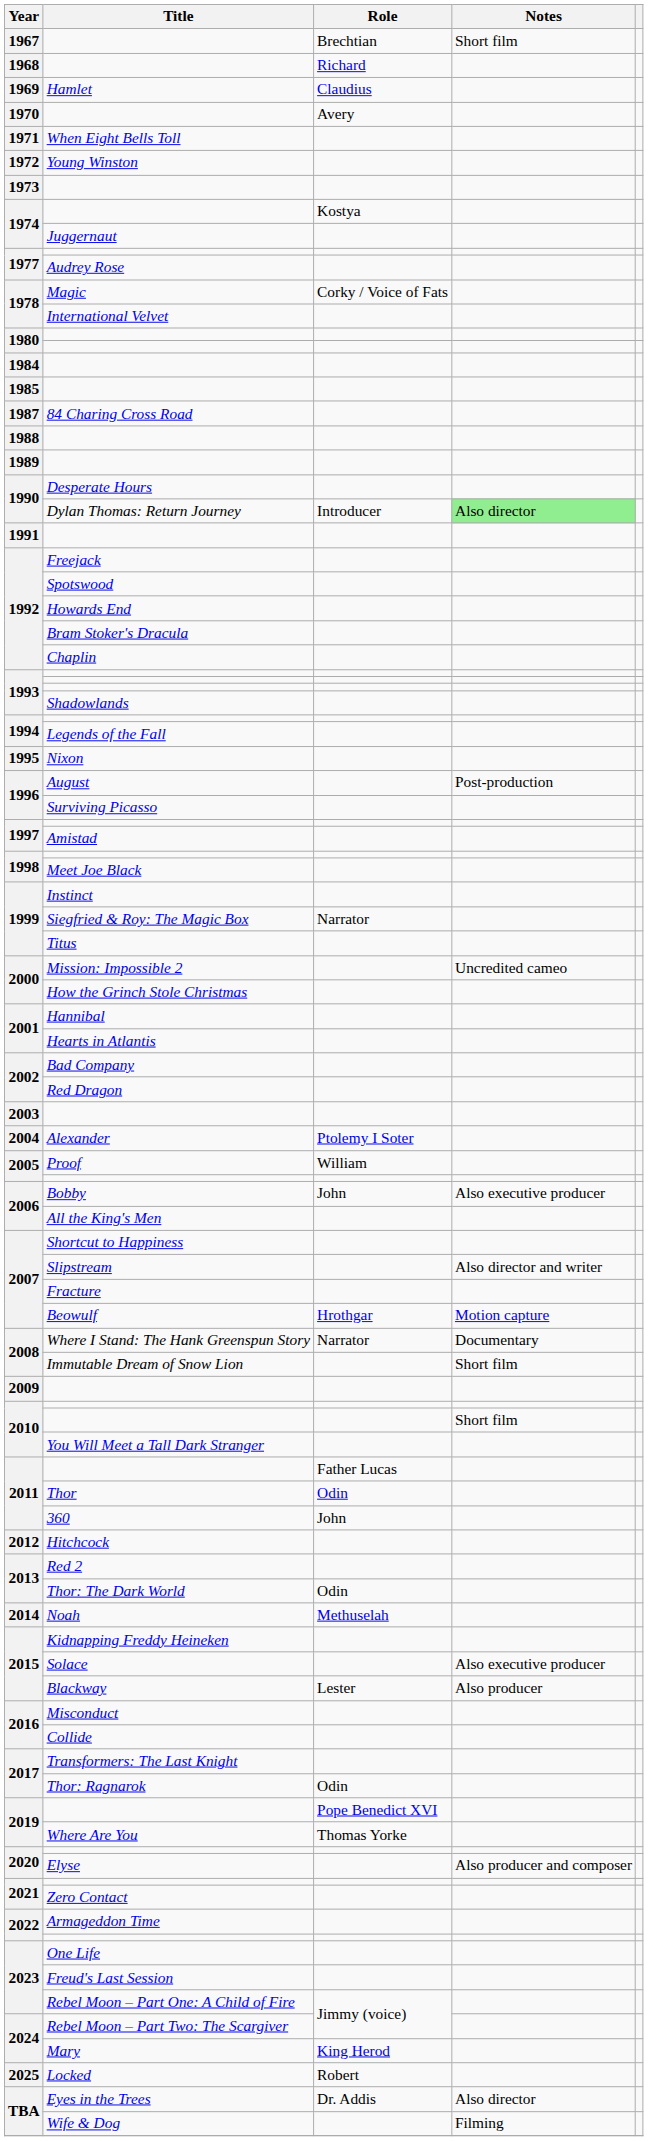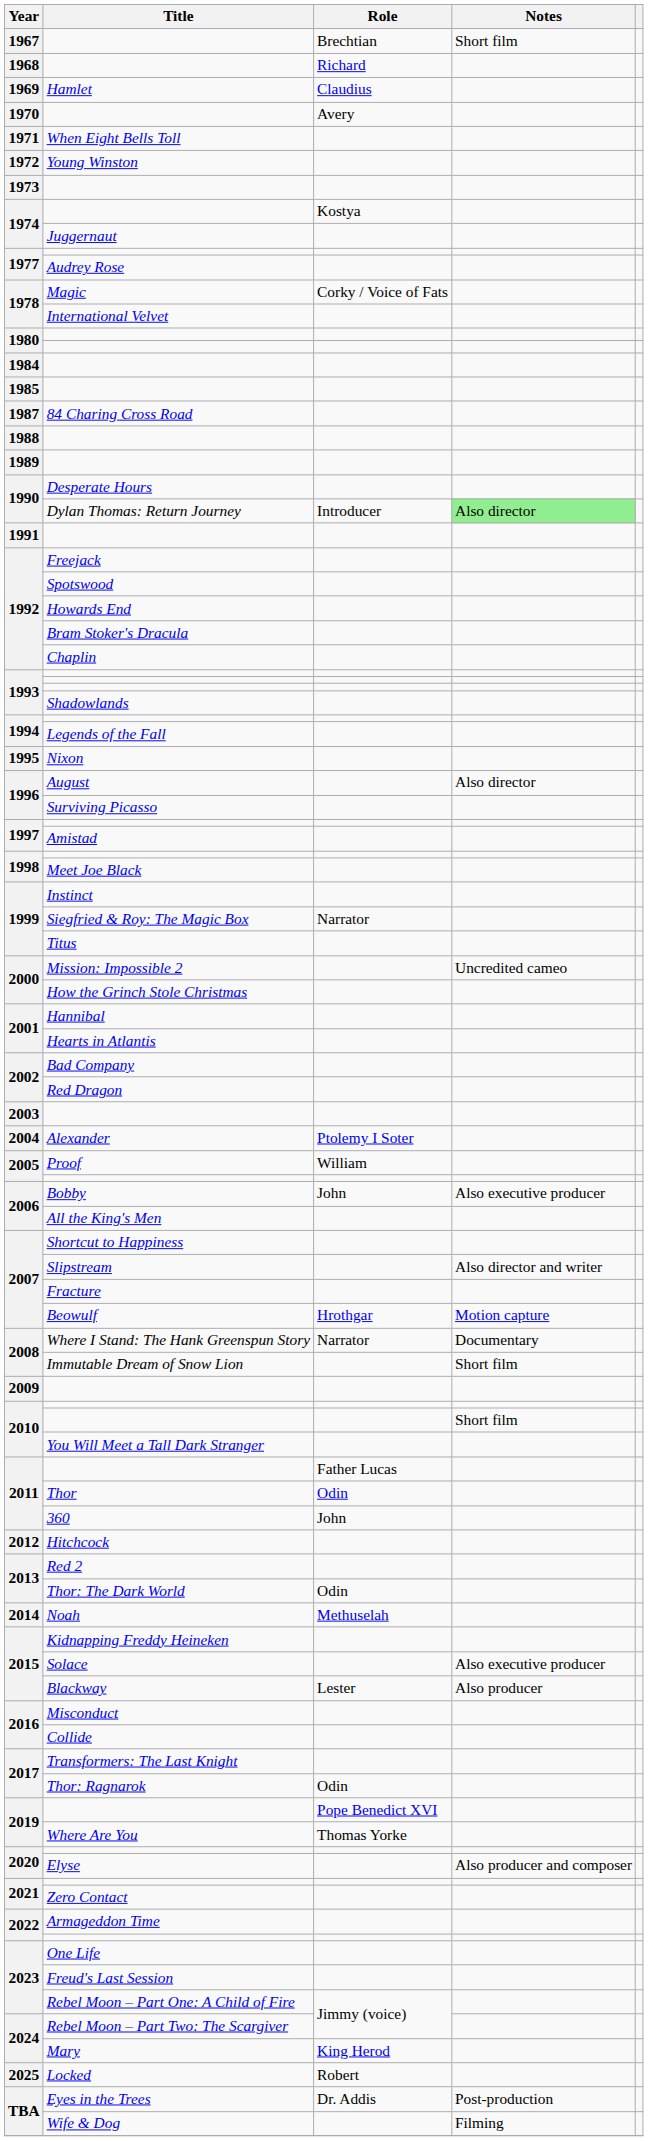August | Notes: Post-production -> Also director
Eyes in the Trees | Notes: Also director -> Post-production
